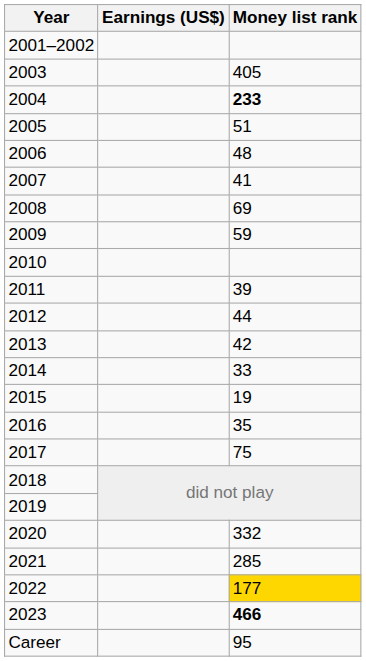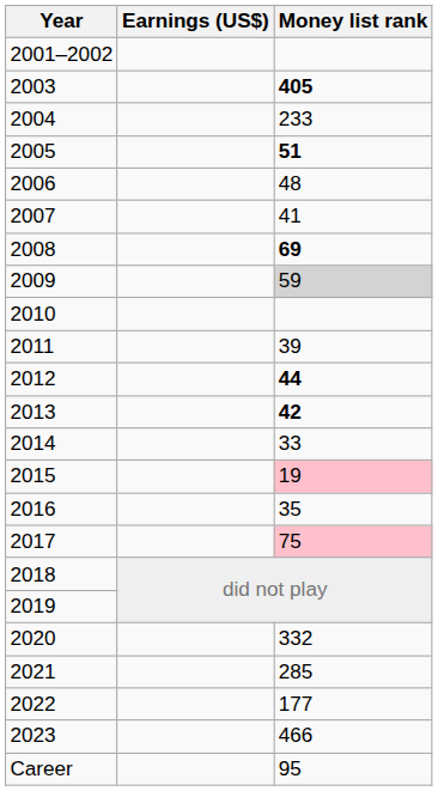2003 | Money list rank: normal -> bold
2004 | Money list rank: bold -> normal
2005 | Money list rank: normal -> bold
2008 | Money list rank: normal -> bold
2009 | Money list rank: no background -> lightgrey background
2012 | Money list rank: normal -> bold
2013 | Money list rank: normal -> bold
2015 | Money list rank: no background -> pink background
2017 | Money list rank: no background -> pink background
2022 | Money list rank: gold background -> no background
2023 | Money list rank: bold -> normal
